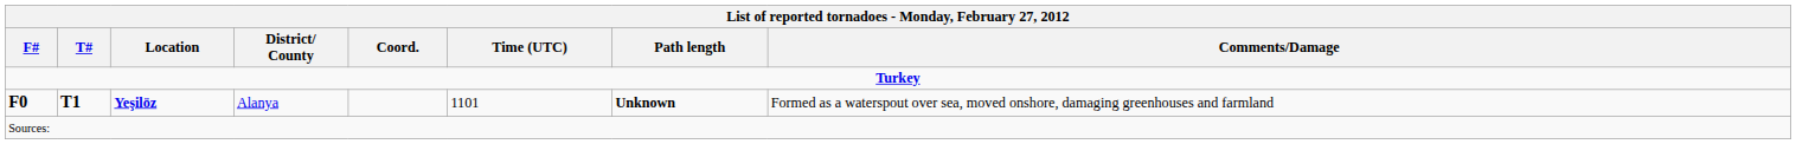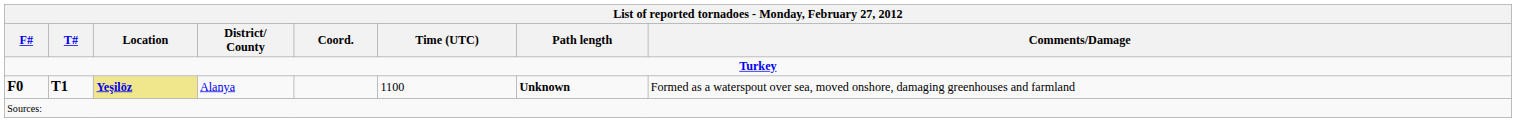F0 | Location: no background -> khaki background
F0 | Time (UTC): 1101 -> 1100
